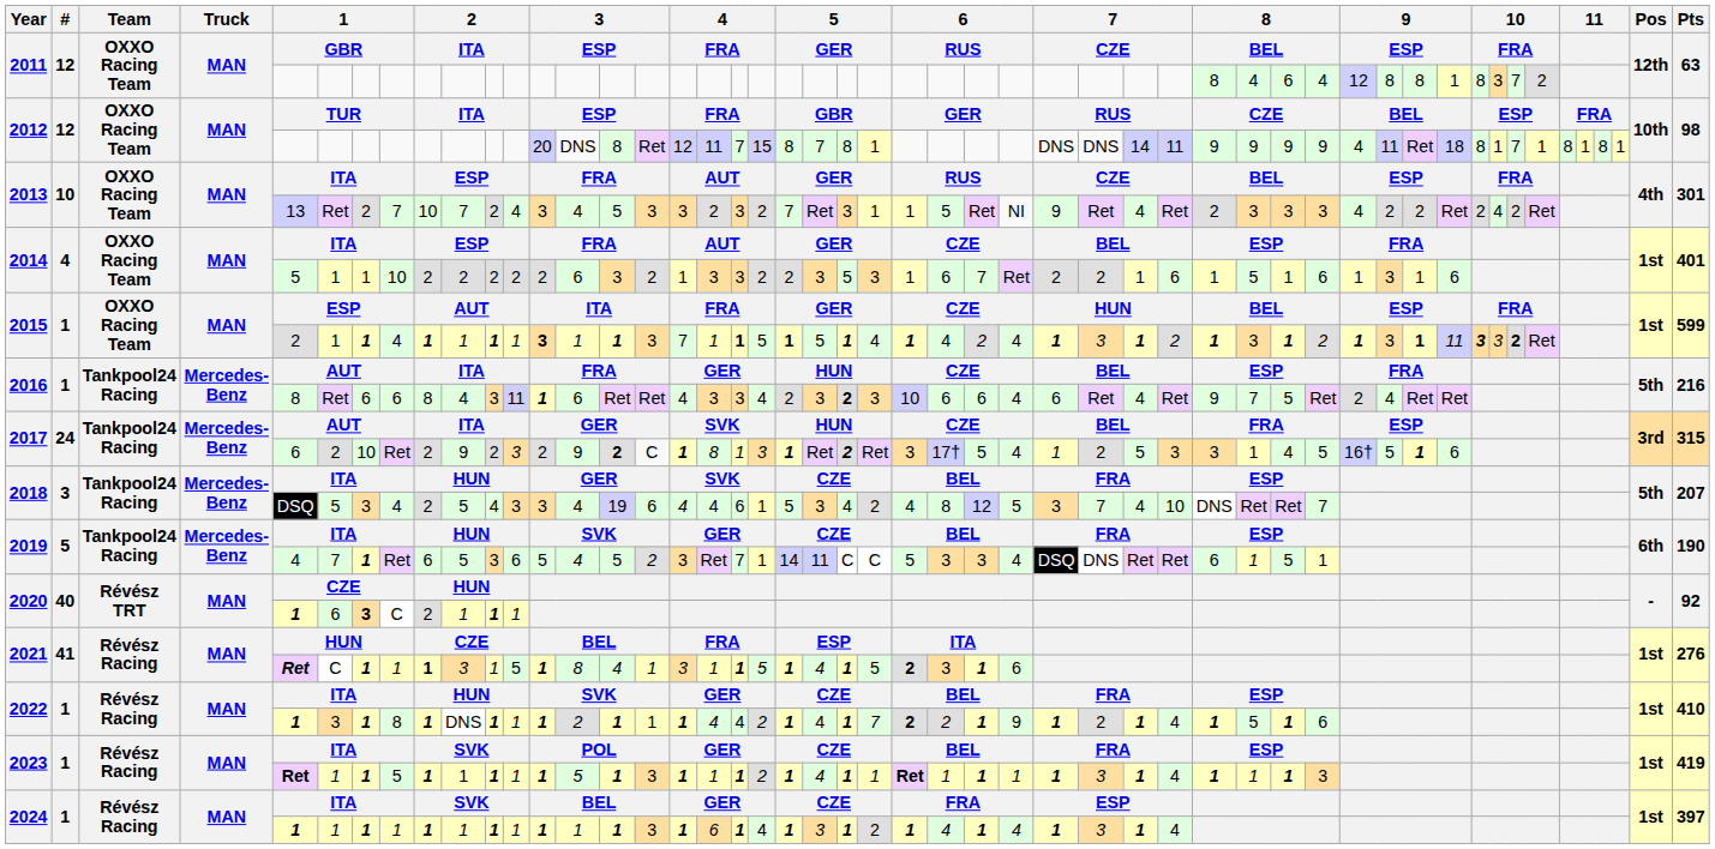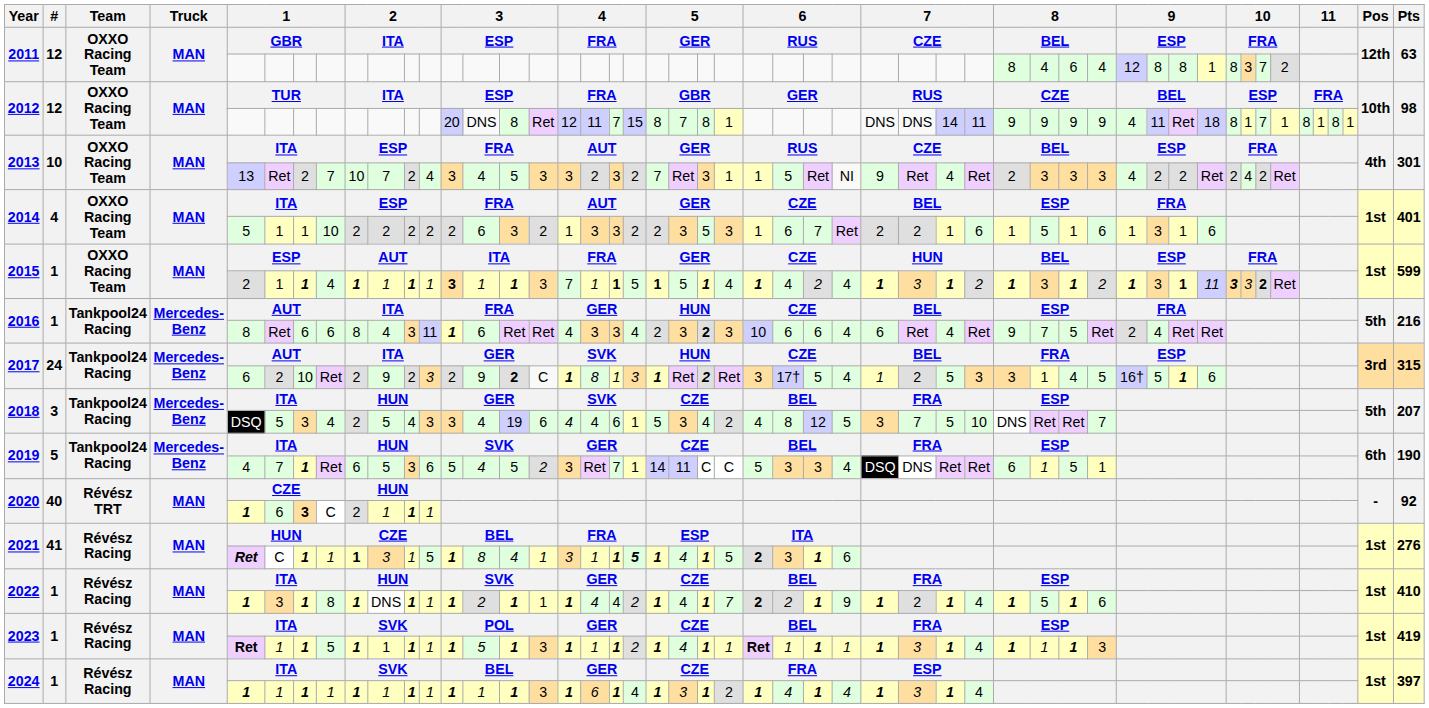row 17 | column 31: 4 -> 5
row 23 | column 20: normal -> bold
